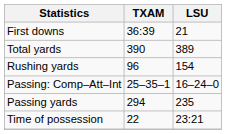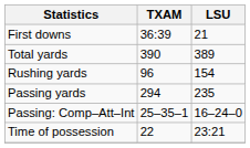rows swapped: Passing yards <-> Passing: Comp–Att–Int
